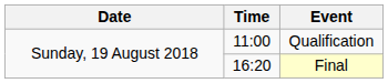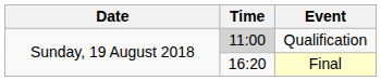Qualification | Time: no background -> lightgrey background
